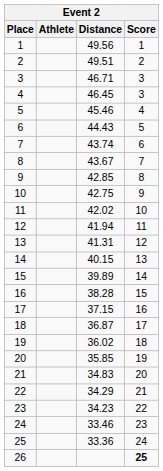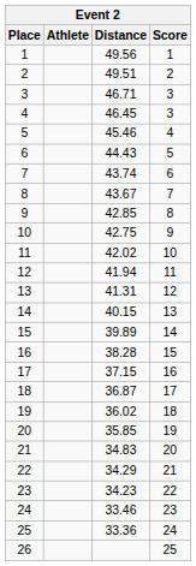26 | Score: bold -> normal
